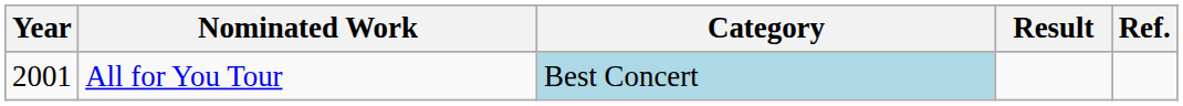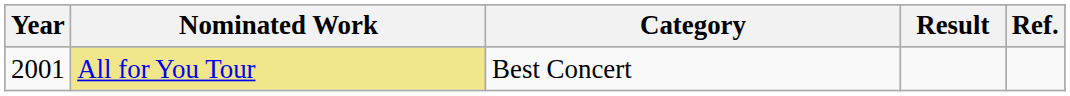row 2 | Nominated Work: no background -> khaki background
row 2 | Category: lightblue background -> no background
